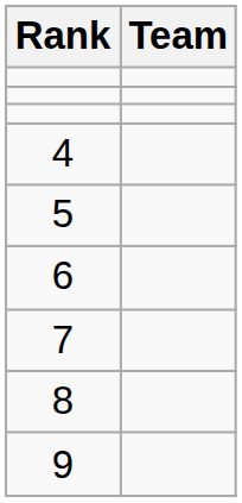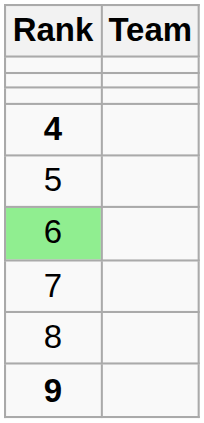row 5 | Rank: normal -> bold
row 7 | Rank: no background -> lightgreen background
row 10 | Rank: normal -> bold
